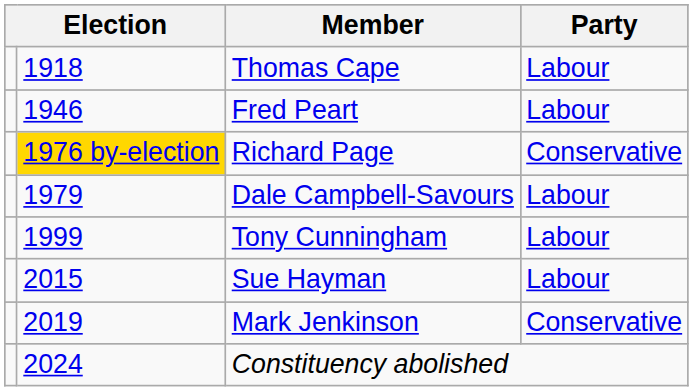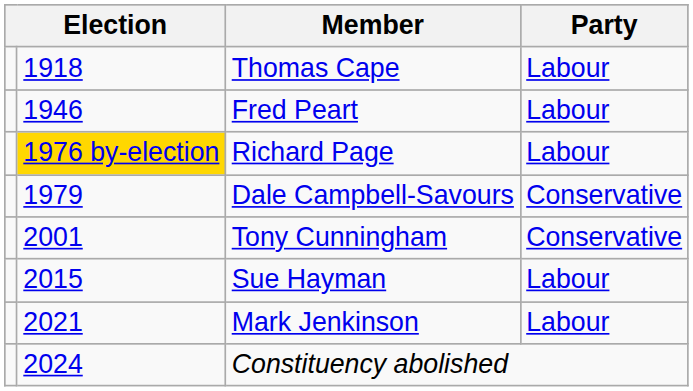Richard Page | Party: Conservative -> Labour
Dale Campbell-Savours | Party: Labour -> Conservative
Tony Cunningham | column 2: 1999 -> 2001
Tony Cunningham | Party: Labour -> Conservative
Mark Jenkinson | column 2: 2019 -> 2021
Mark Jenkinson | Party: Conservative -> Labour
